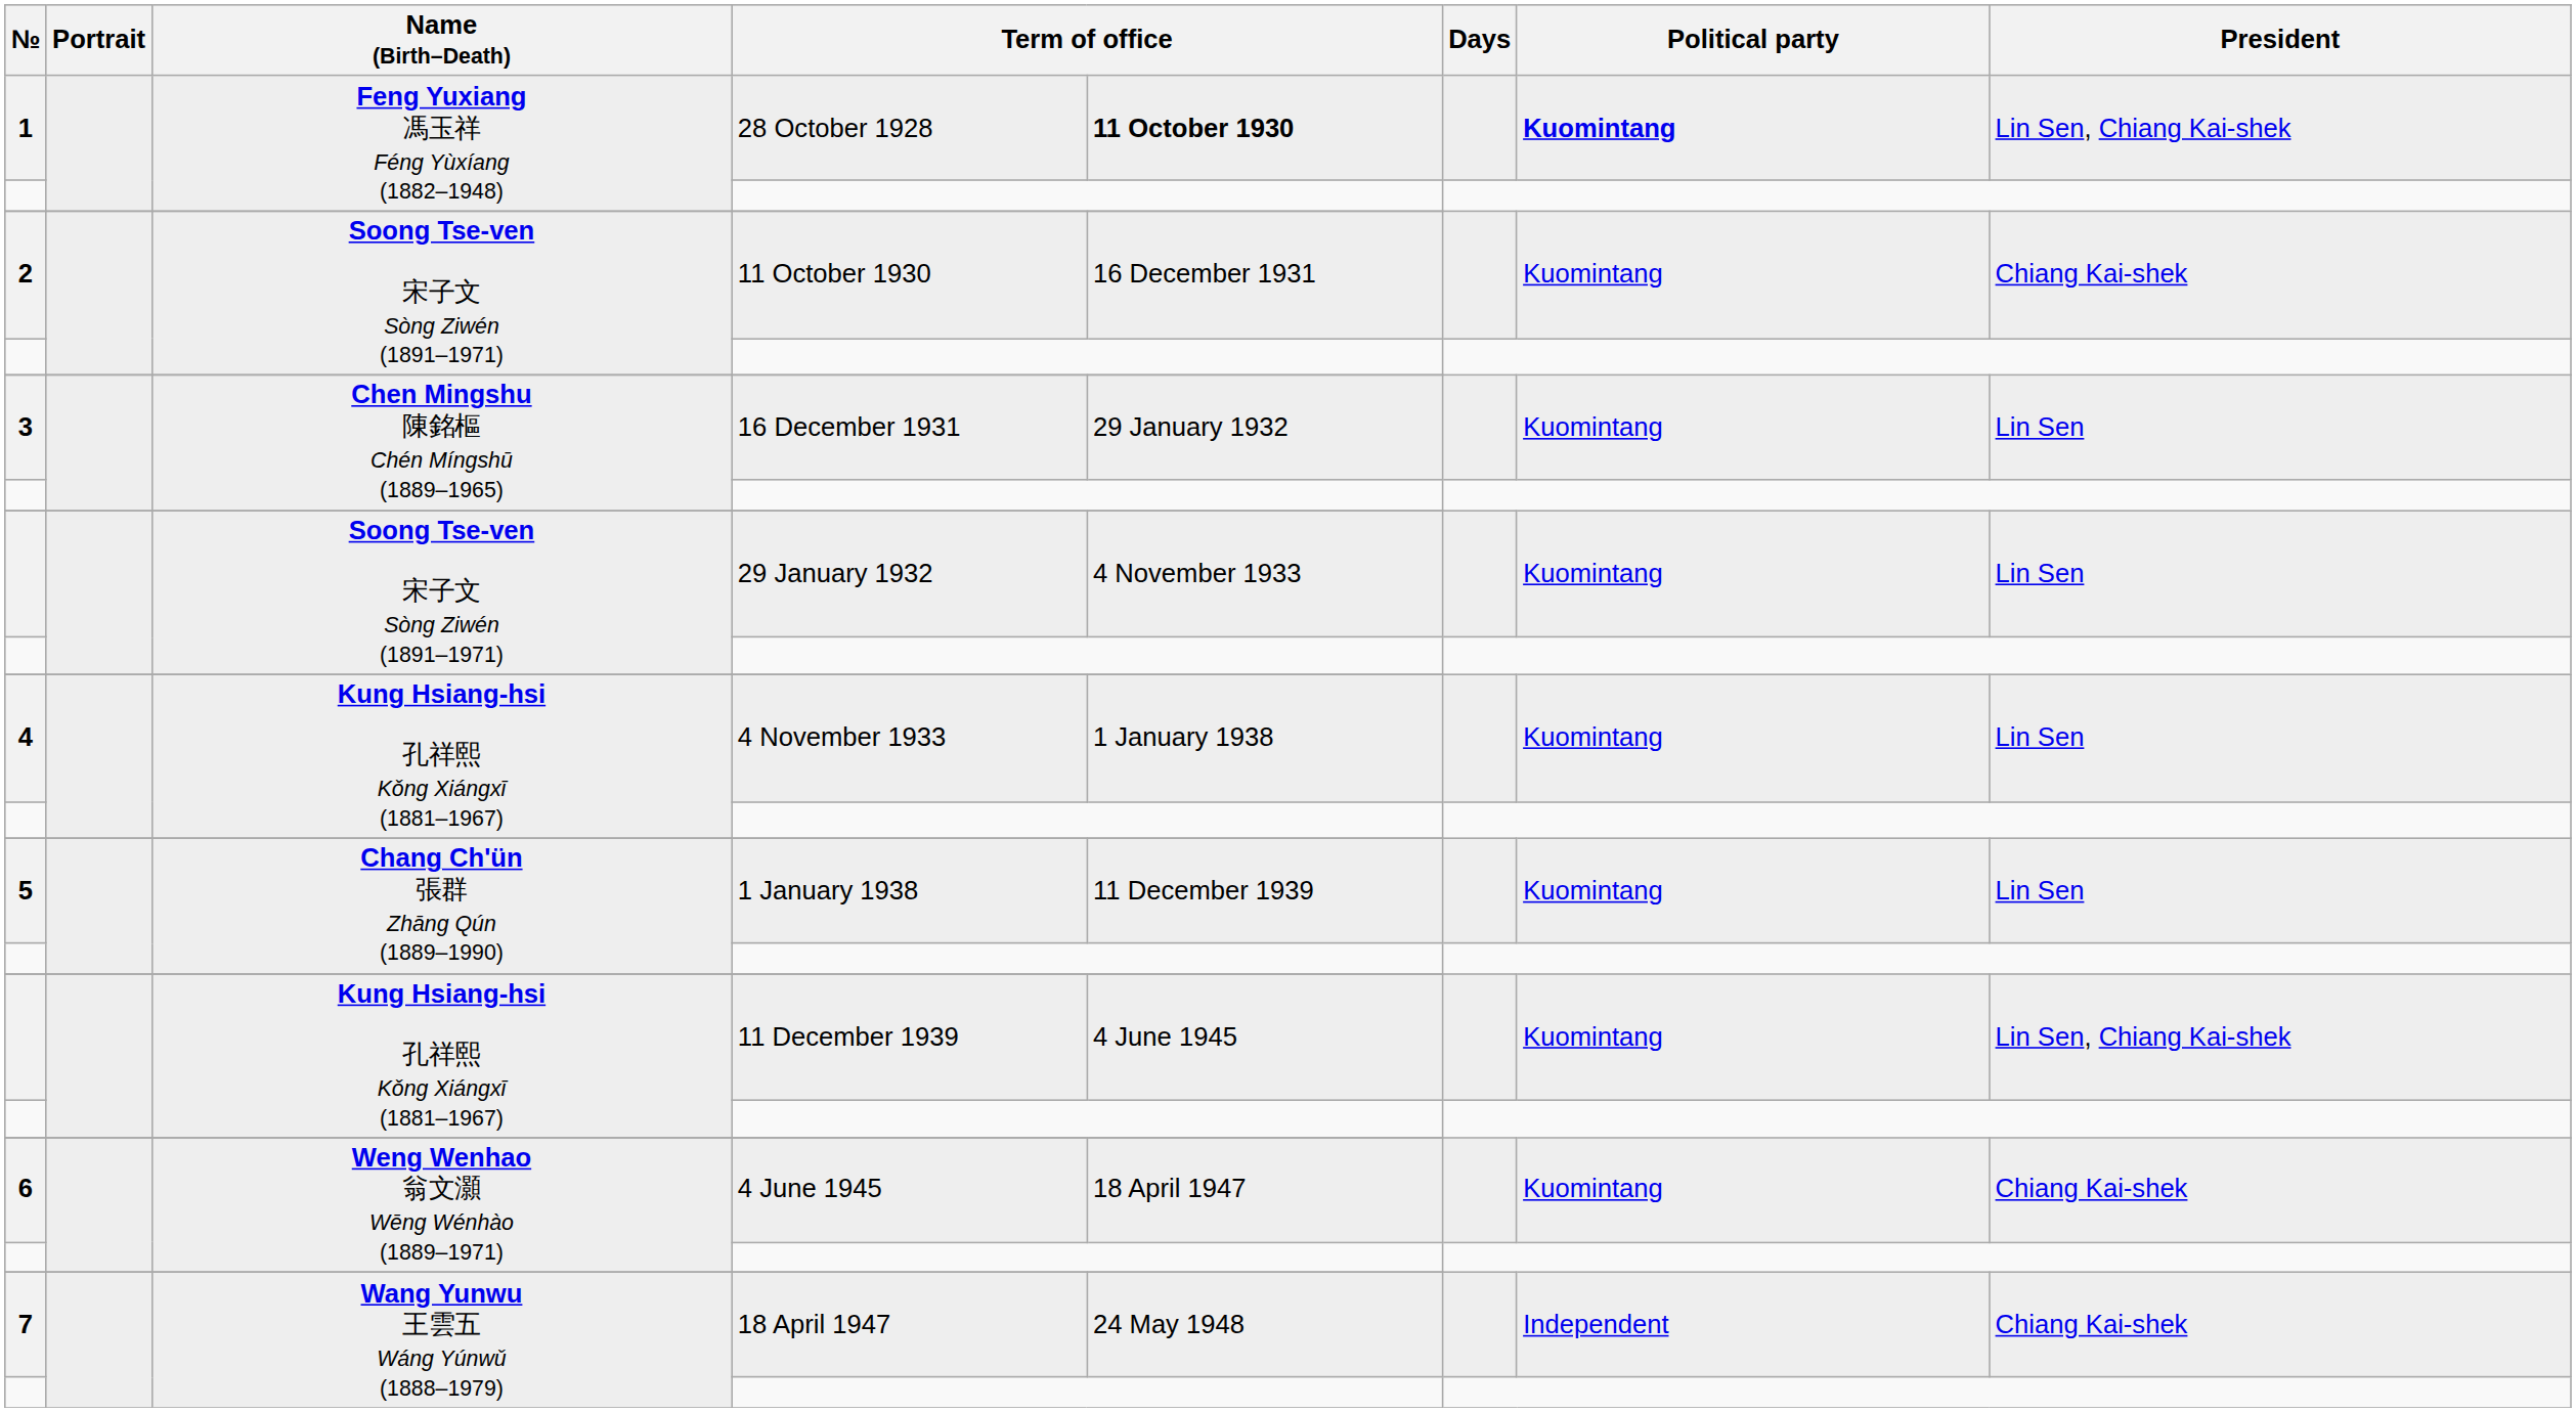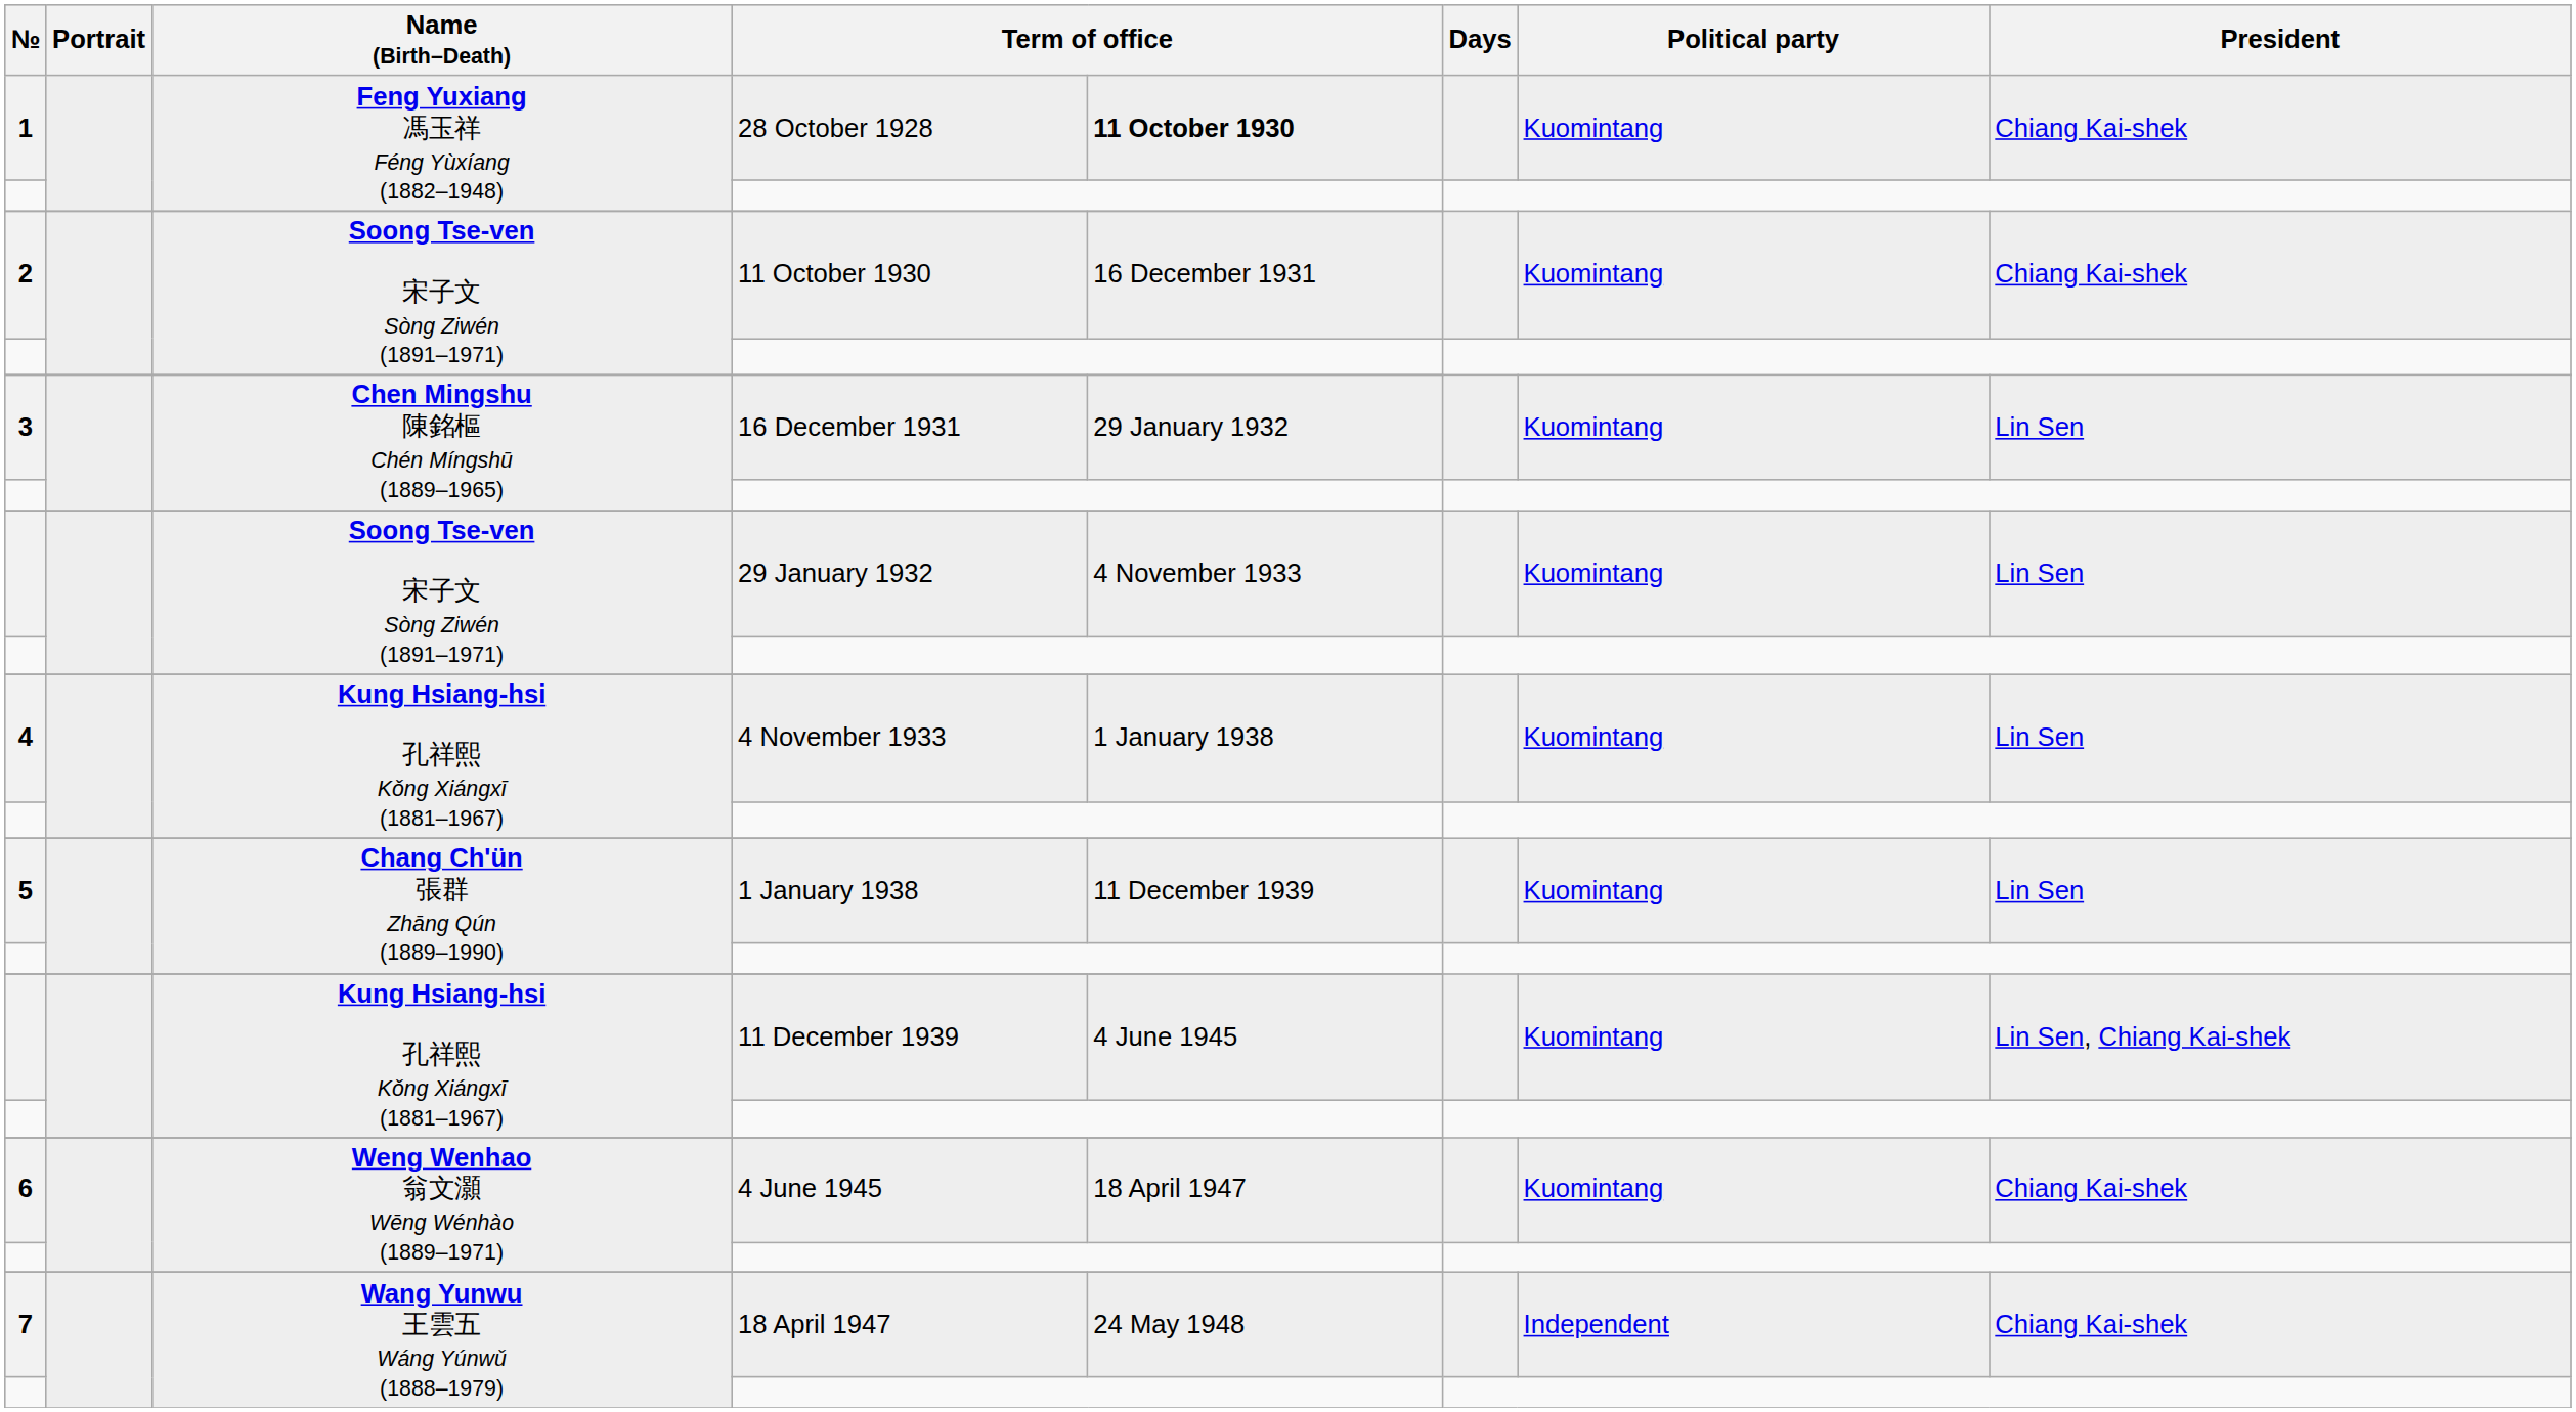28 October 1928 | Political party: bold -> normal
28 October 1928 | President: Lin Sen, Chiang Kai-shek -> Chiang Kai-shek
